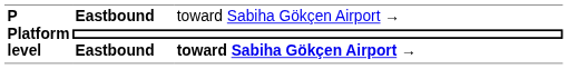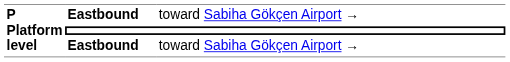row 2 | column 3: bold -> normal
